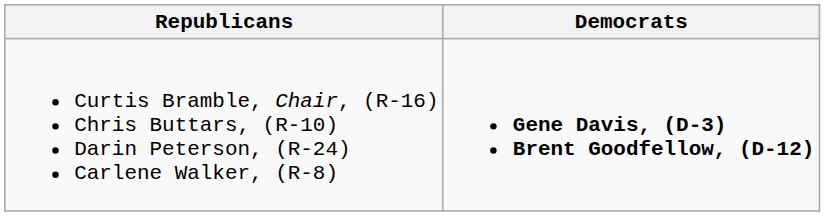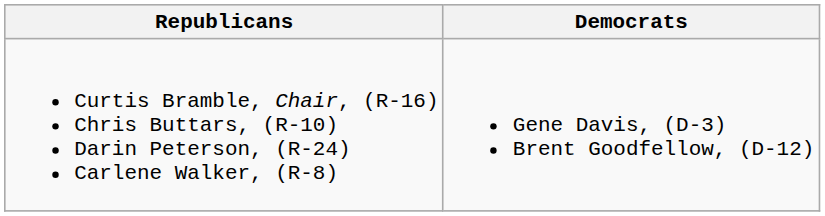row 2 | Democrats: bold -> normal
